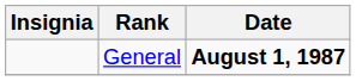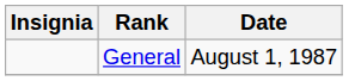General | Date: bold -> normal
